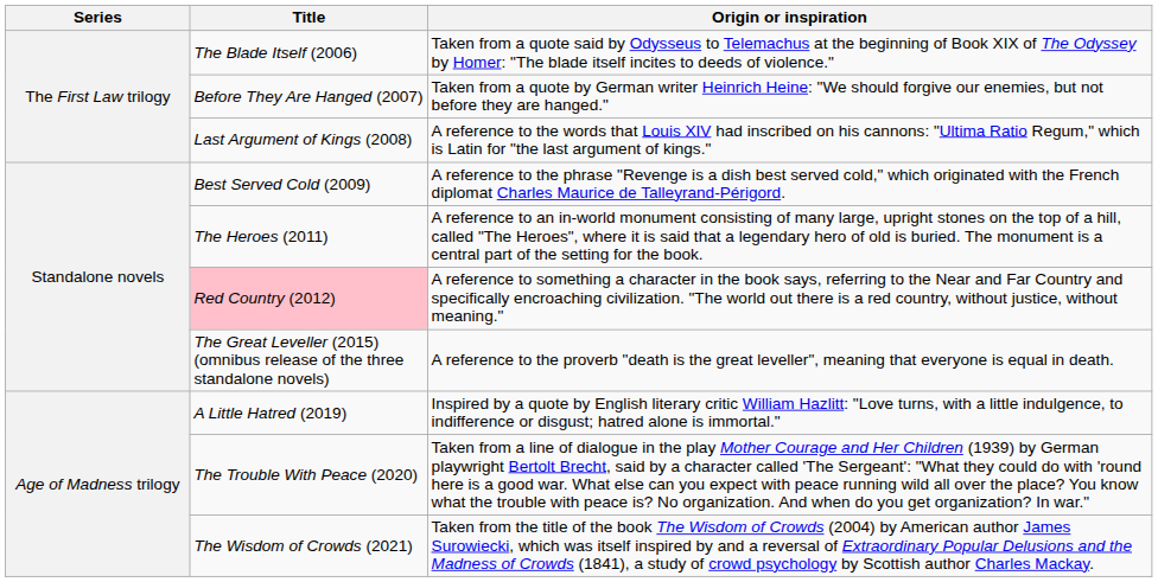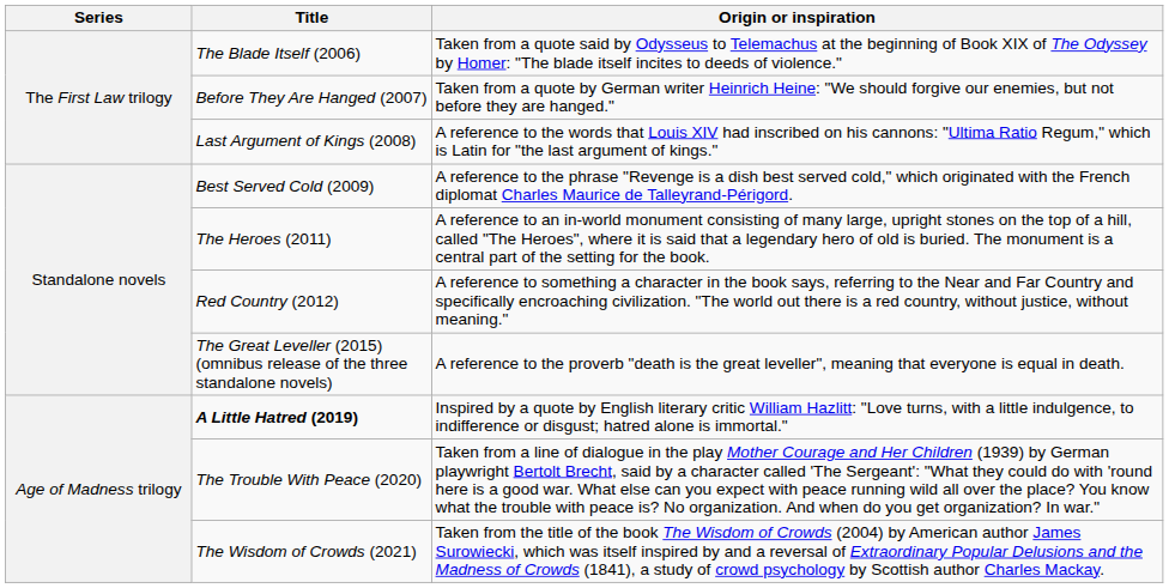Red Country (2012) | Title: pink background -> no background
A Little Hatred (2019) | Title: normal -> bold
